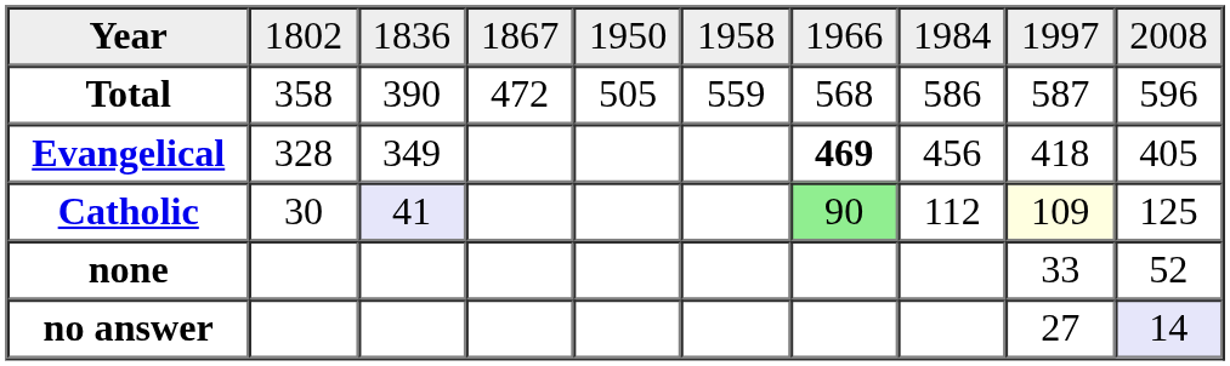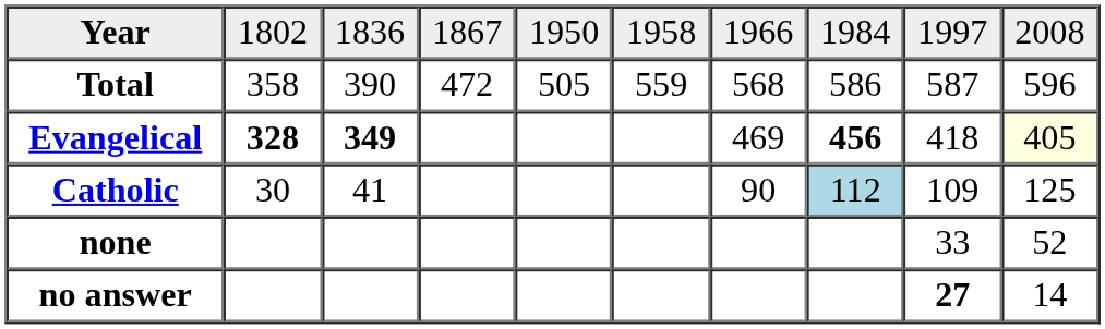Evangelical | column 2: normal -> bold
Evangelical | column 3: normal -> bold
Evangelical | column 7: bold -> normal
Evangelical | column 8: normal -> bold
Evangelical | column 10: no background -> lightyellow background
Catholic | column 3: lavender background -> no background
Catholic | column 7: lightgreen background -> no background
Catholic | column 8: no background -> lightblue background
Catholic | column 9: lightyellow background -> no background
no answer | column 9: normal -> bold
no answer | column 10: lavender background -> no background
